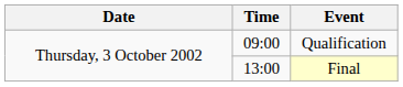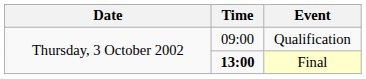Final | Time: normal -> bold
